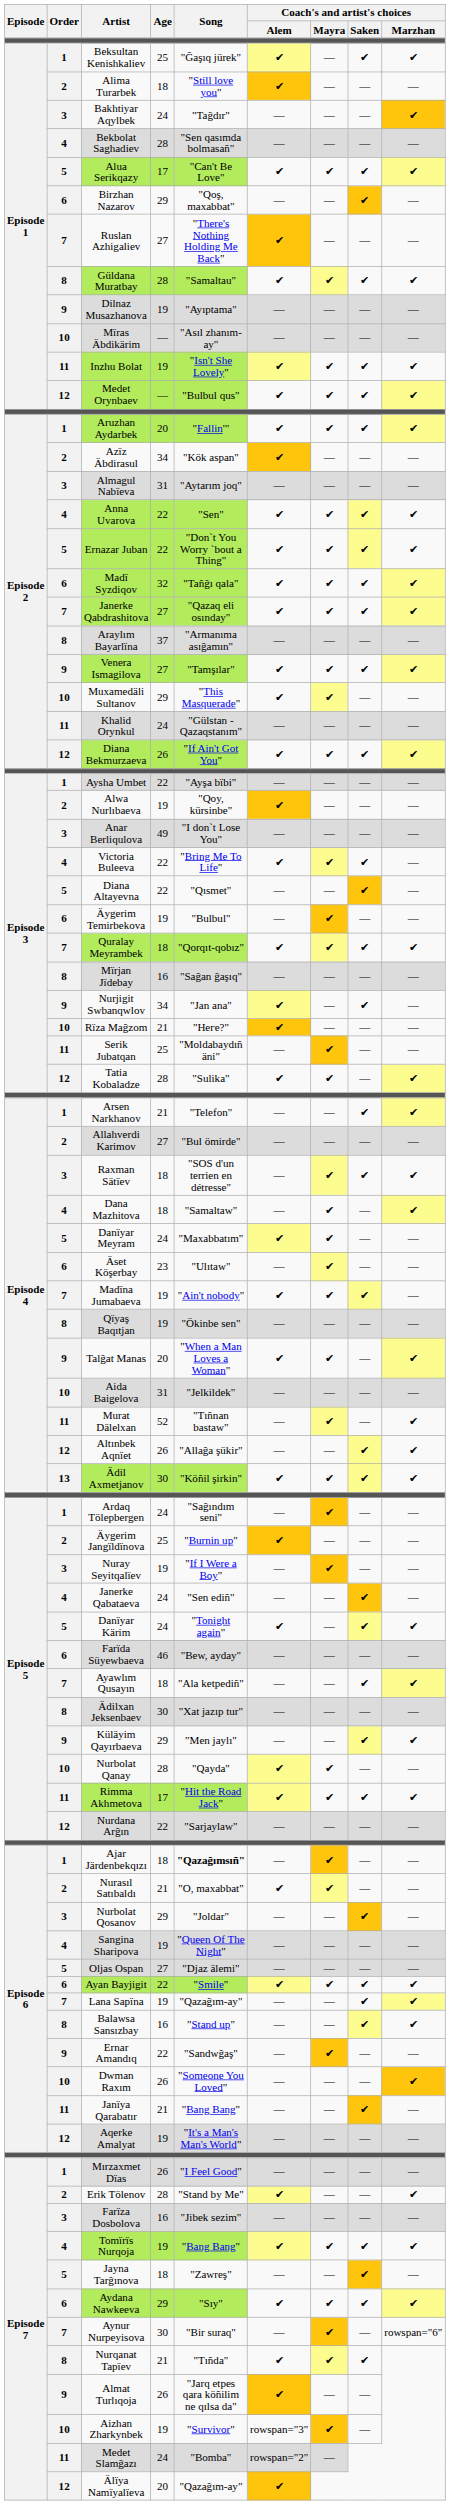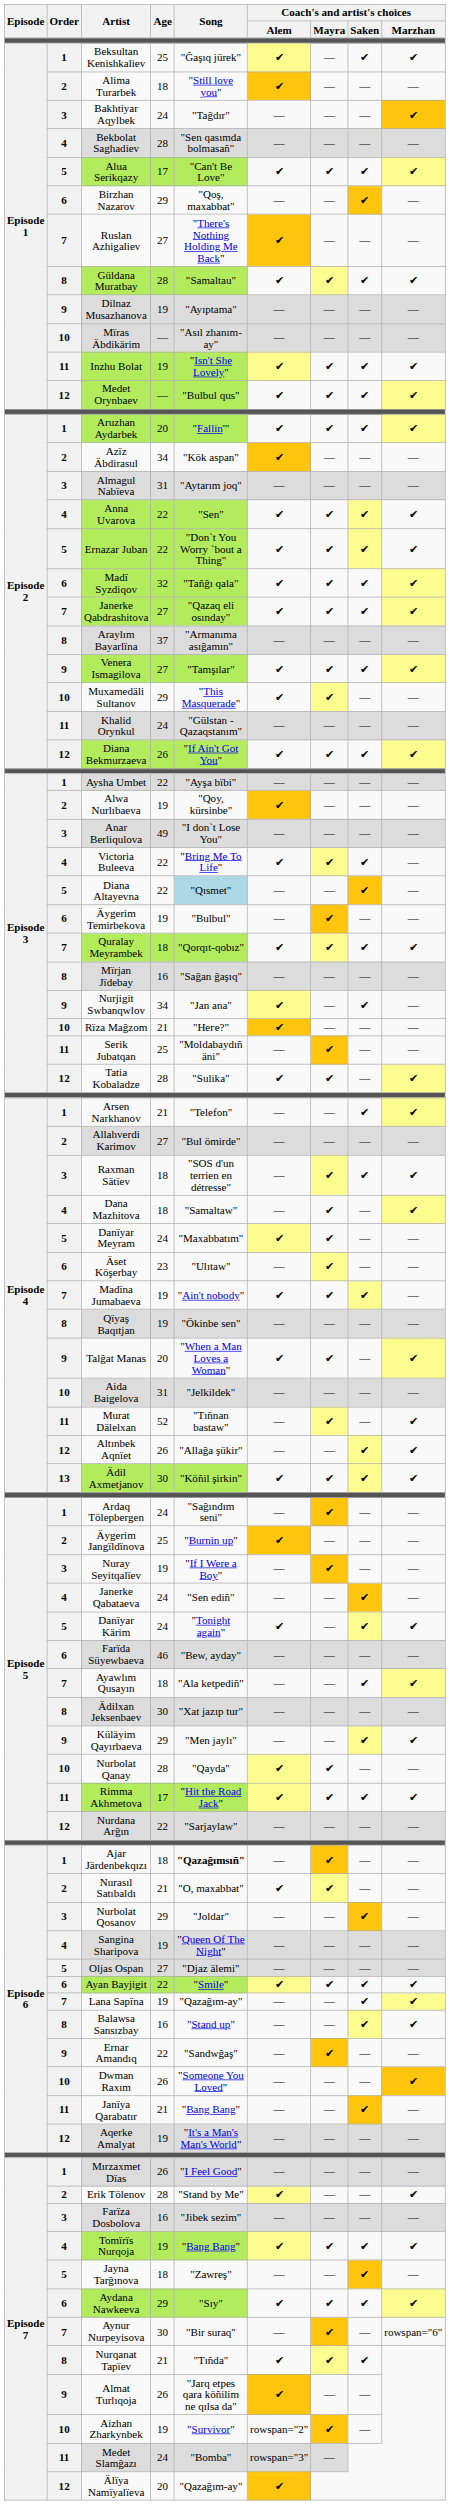Diana Altayevna | Song: no background -> lightblue background
Aizhan Zharkynbek | Coach's and artist's choices / Alem: rowspan="3" -> rowspan="2"
Medet Slamğazı | Coach's and artist's choices / Alem: rowspan="2" -> rowspan="3"
